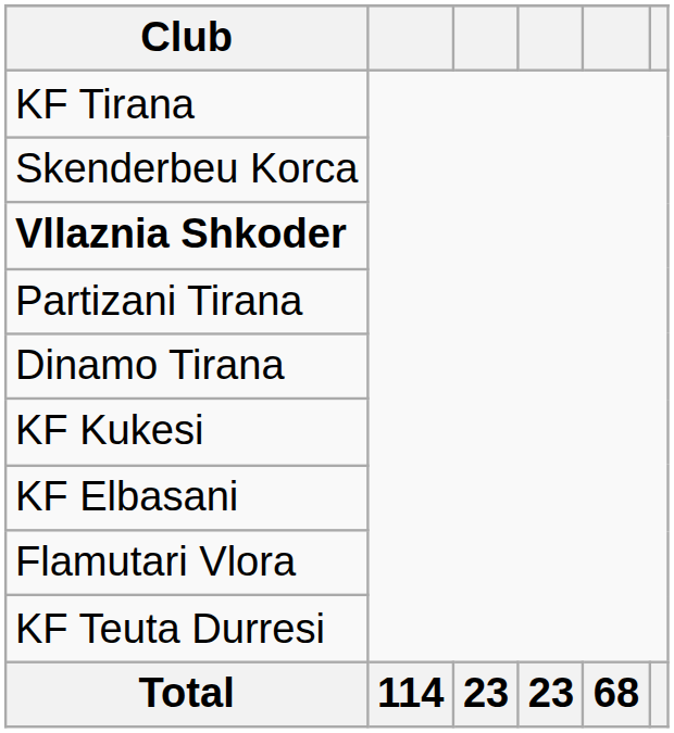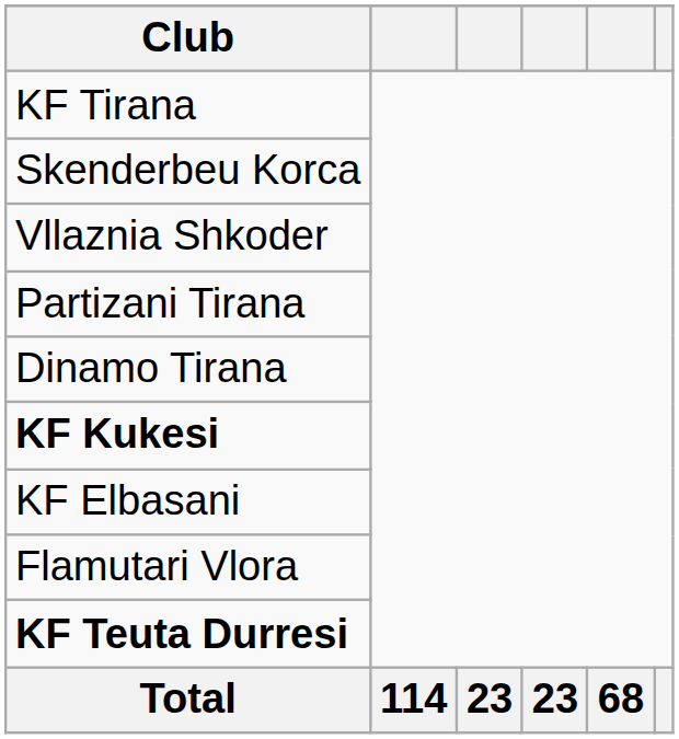Vllaznia Shkoder | Club: bold -> normal
KF Kukesi | Club: normal -> bold
KF Teuta Durresi | Club: normal -> bold
